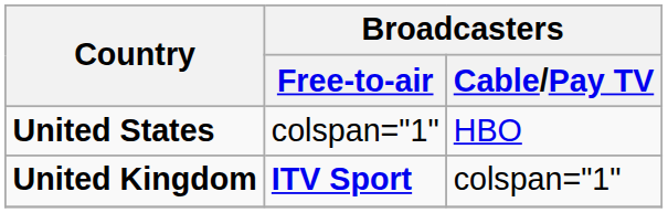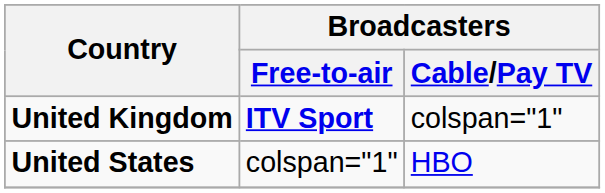rows swapped: United Kingdom <-> United States
